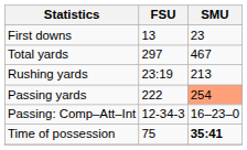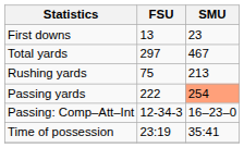Rushing yards | FSU: 23:19 -> 75
Time of possession | FSU: 75 -> 23:19
Time of possession | SMU: bold -> normal
